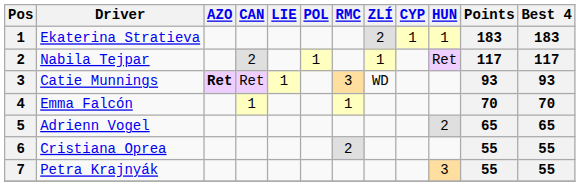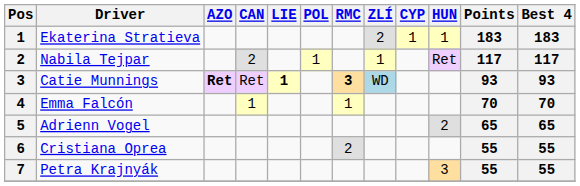Catie Munnings | LIE: normal -> bold
Catie Munnings | RMC: normal -> bold
Catie Munnings | ZLÍ: no background -> lightblue background
